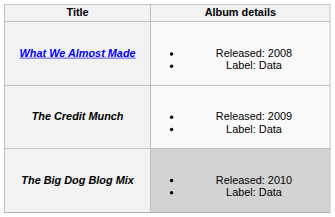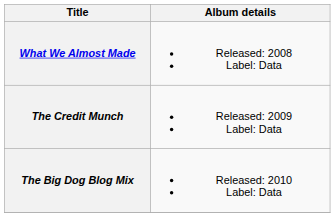The Big Dog Blog Mix | Album details: lightgrey background -> no background
